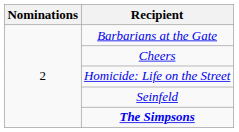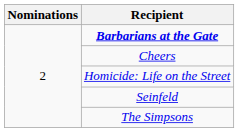Barbarians at the Gate | Recipient: normal -> bold
The Simpsons | Recipient: bold -> normal
